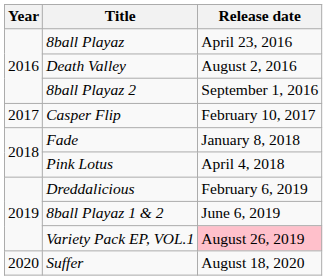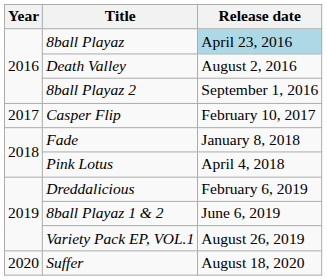8ball Playaz | Release date: no background -> lightblue background
Variety Pack EP, VOL.1 | Release date: pink background -> no background
